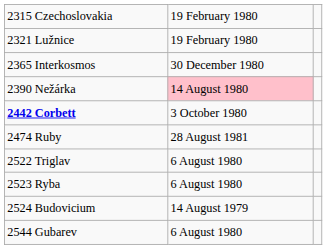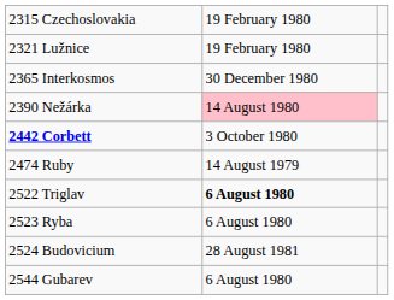2474 Ruby | column 2: 28 August 1981 -> 14 August 1979
2522 Triglav | column 2: normal -> bold
2524 Budovicium | column 2: 14 August 1979 -> 28 August 1981
